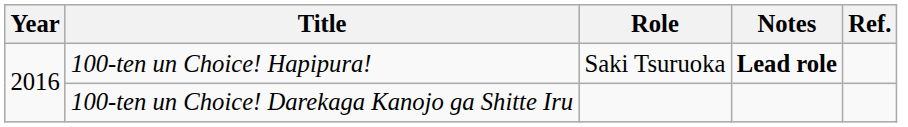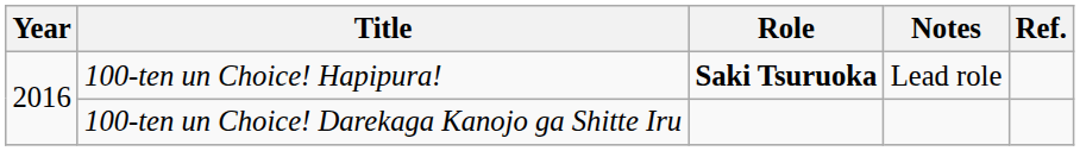100-ten un Choice! Hapipura! | Role: normal -> bold
100-ten un Choice! Hapipura! | Notes: bold -> normal
